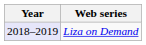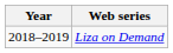Liza on Demand | Year: lavender background -> no background
